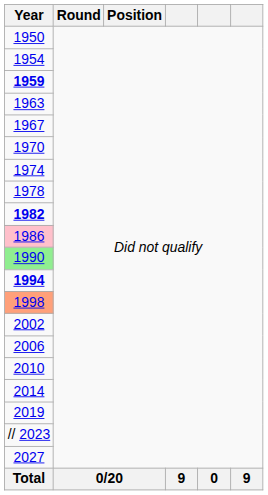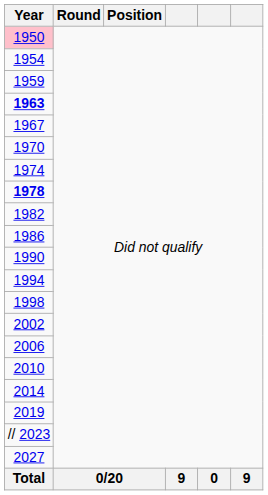1950 | Year: no background -> pink background
1959 | Year: bold -> normal
1963 | Year: normal -> bold
1978 | Year: normal -> bold
1982 | Year: bold -> normal
1986 | Year: pink background -> no background
1990 | Year: lightgreen background -> no background
1994 | Year: bold -> normal
1998 | Year: lightsalmon background -> no background
